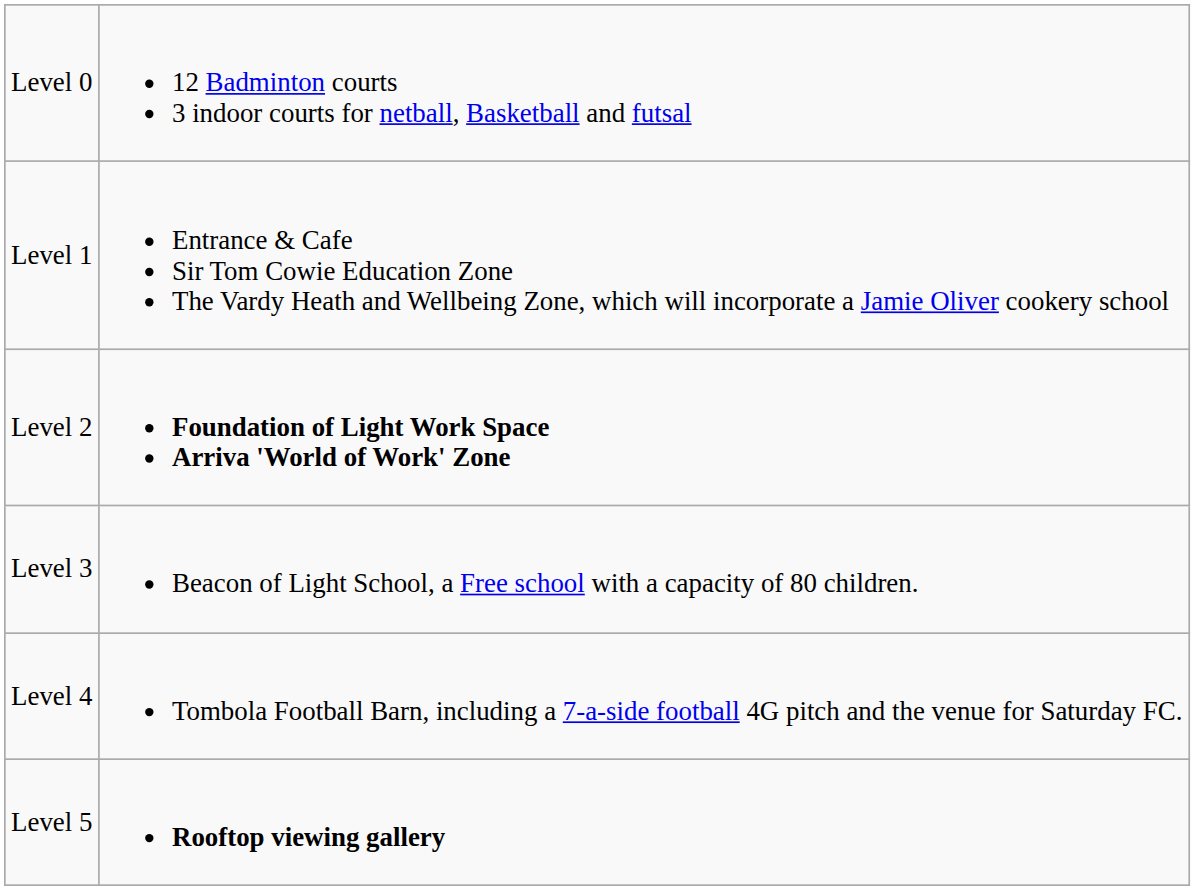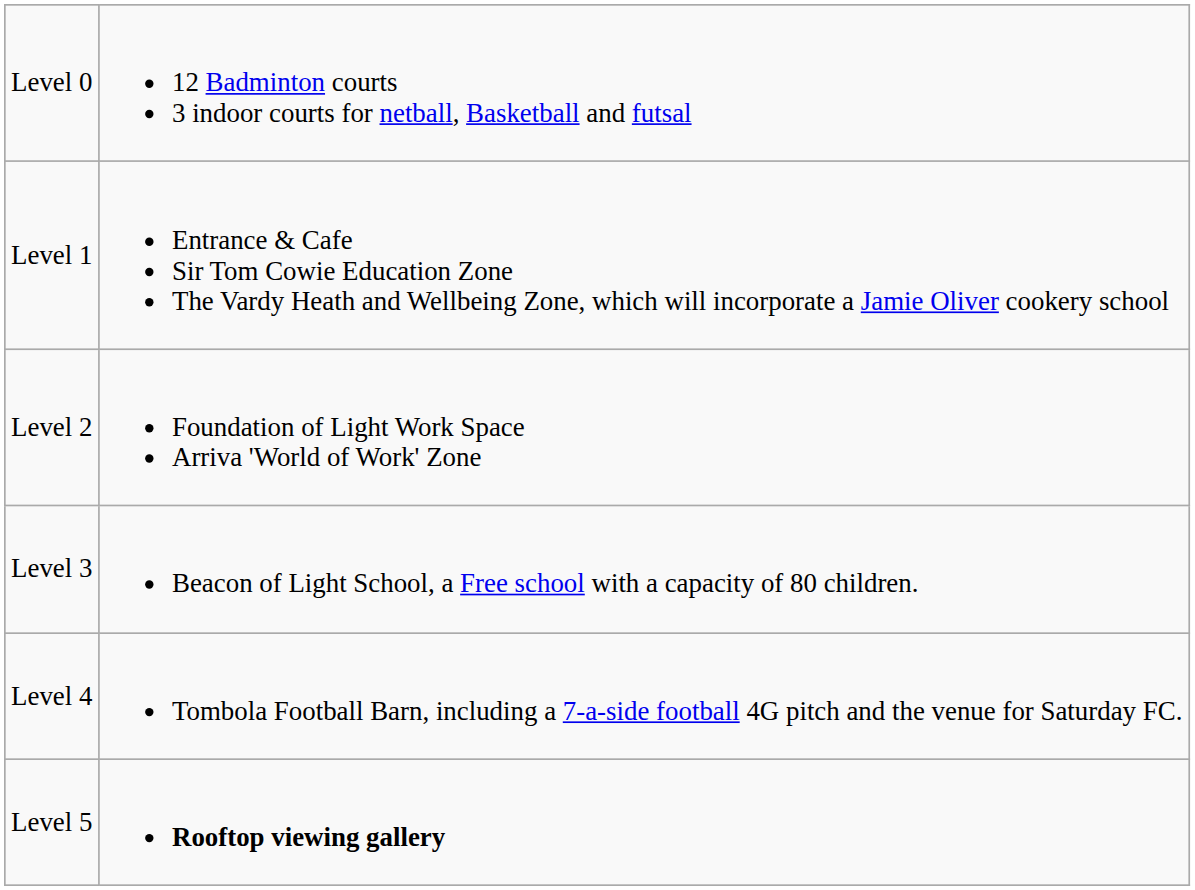Level 2 | column 2: bold -> normal
